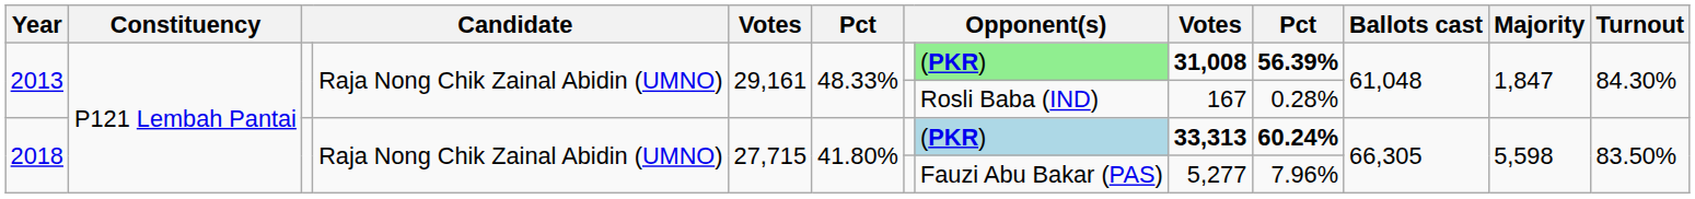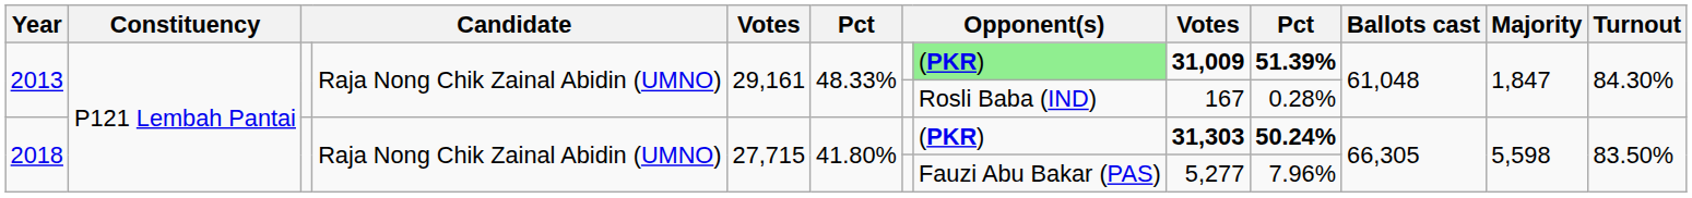row 2 | column 9: 31,008 -> 31,009
row 2 | column 10: 56.39% -> 51.39%
row 4 | column 8: lightblue background -> no background
row 4 | column 9: 33,313 -> 31,303
row 4 | column 10: 60.24% -> 50.24%
